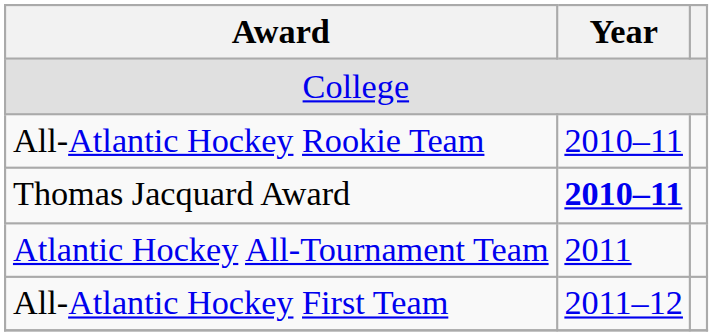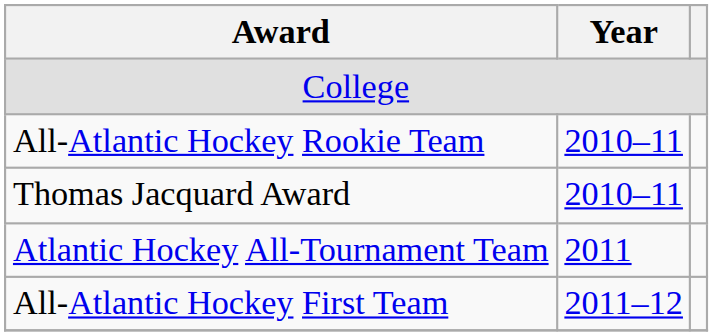Thomas Jacquard Award | Year: bold -> normal
